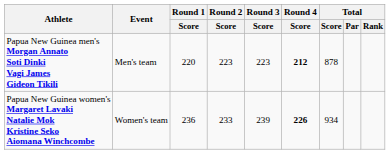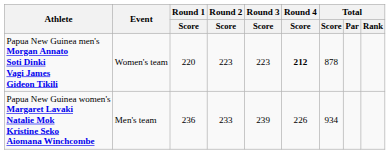row 3 | Event: Men's team -> Women's team
row 4 | Event: Women's team -> Men's team
row 4 | Round 4 / Score: bold -> normal
